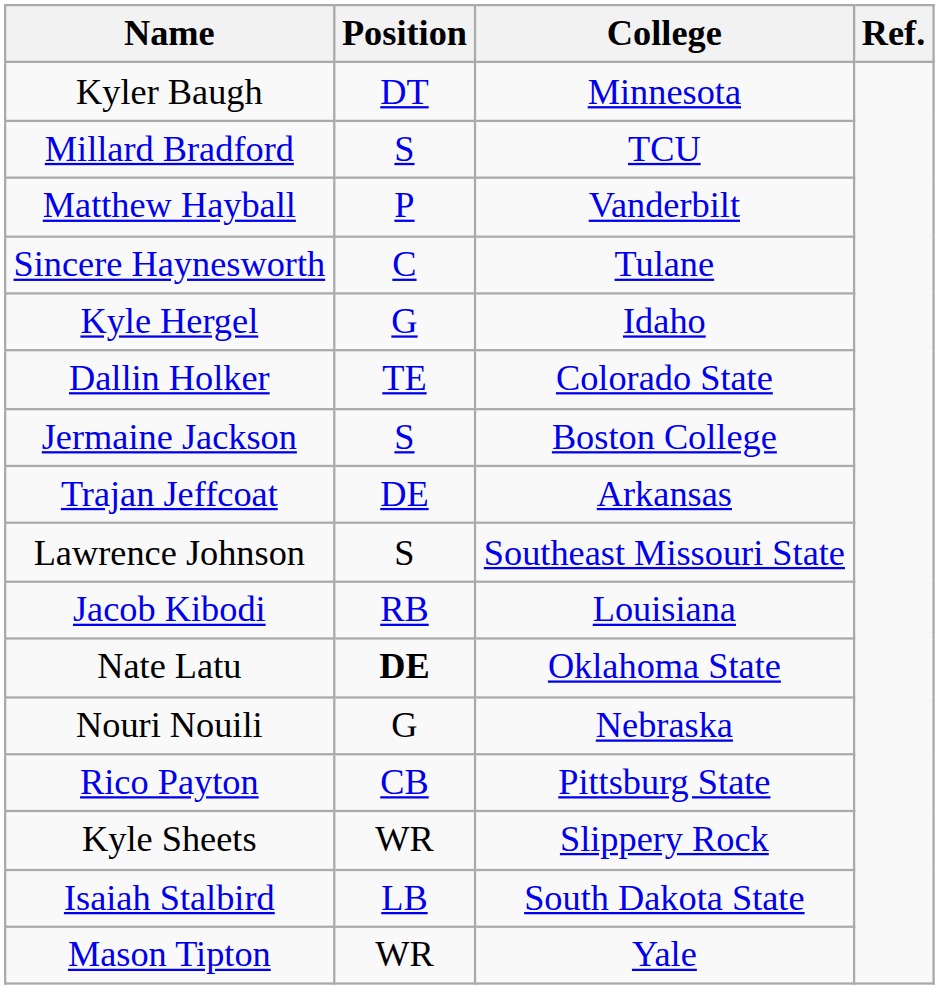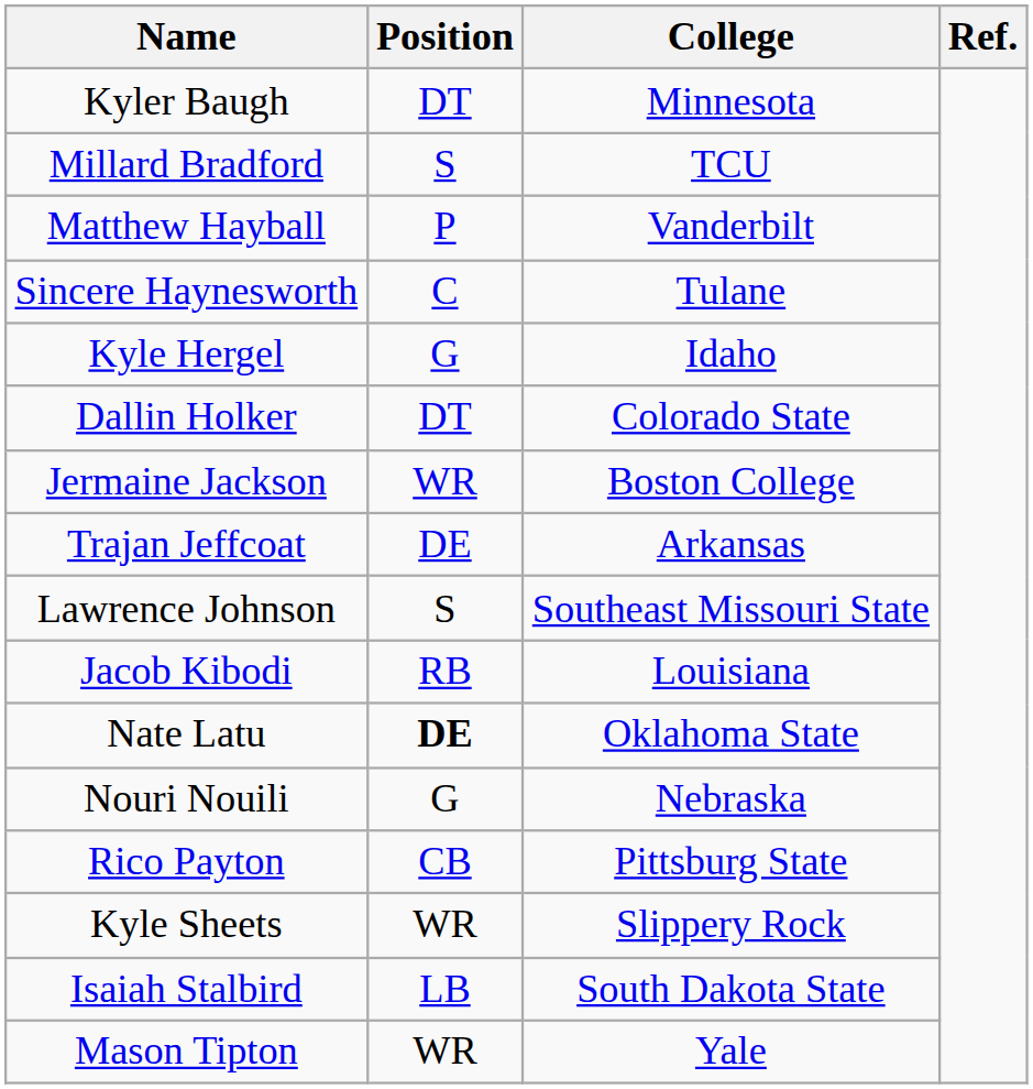Dallin Holker | Position: TE -> DT
Jermaine Jackson | Position: S -> WR
